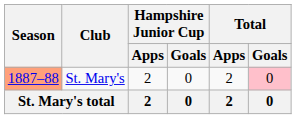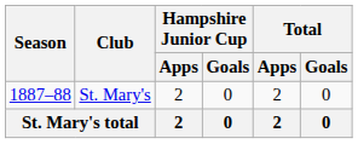St. Mary's | Season: lightsalmon background -> no background
St. Mary's | Total / Goals: pink background -> no background
